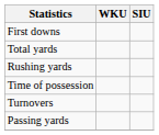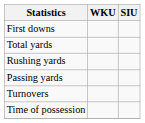rows swapped: Passing yards <-> Time of possession
